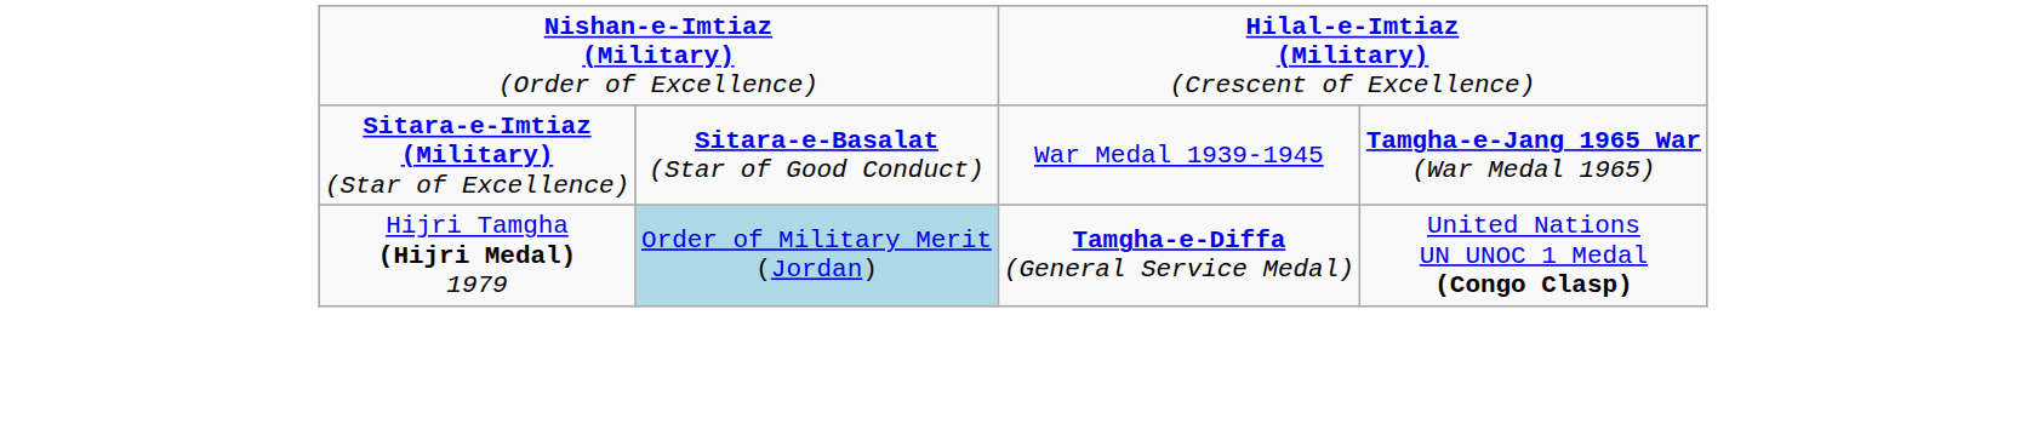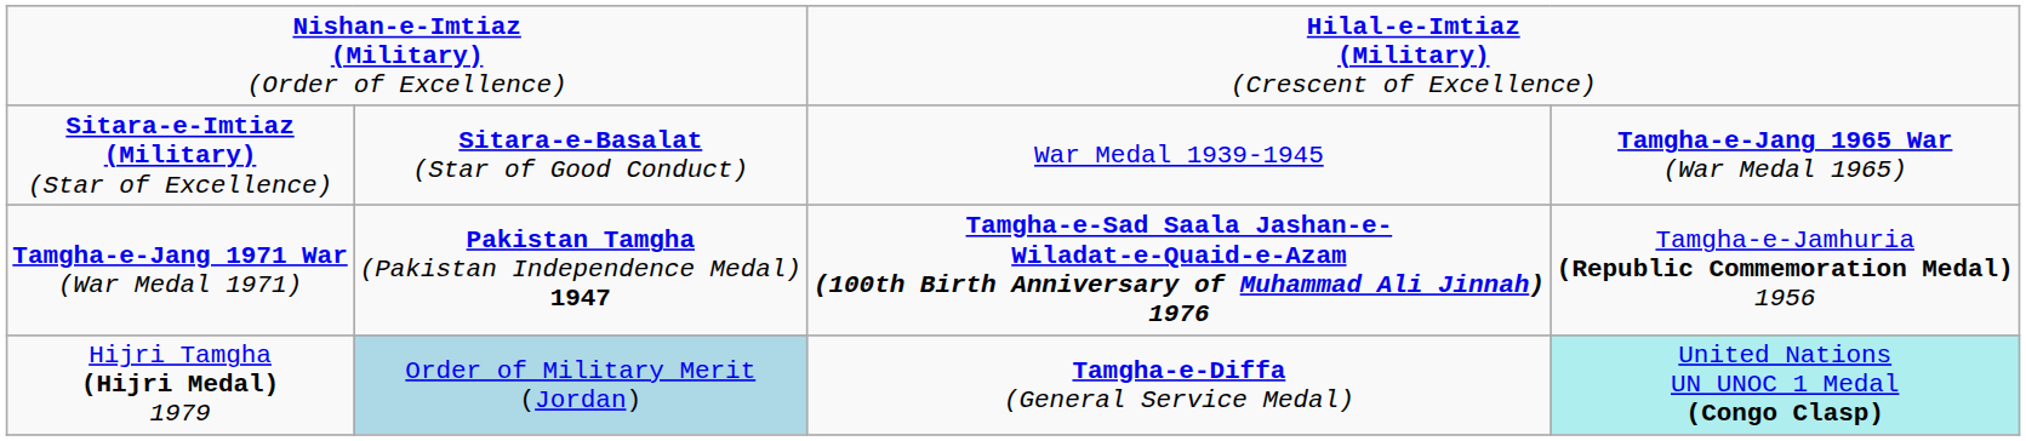+ row: Tamgha-e-Jang 1971 War (War Medal 1971) | Pakistan Tamgha (Pakistan Independence Medal) 1947 | Tamgha-e-Sad Saala Jashan-e- Wiladat-e-Quaid-e-Azam (100th Birth Anniversary of Muhammad Ali Jinnah) 1976 | Tamgha-e-Jamhuria (Republic Commemoration Medal) 1956
Hijri Tamgha (Hijri Medal) 1979 | column 4: no background -> paleturquoise background
